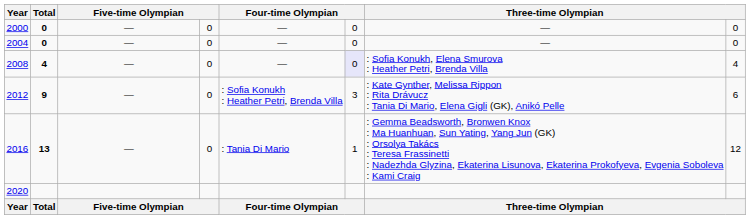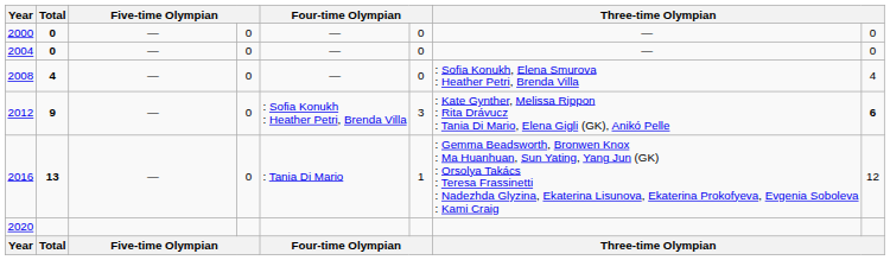2008 | column 6: lavender background -> no background
2012 | column 8: normal -> bold
